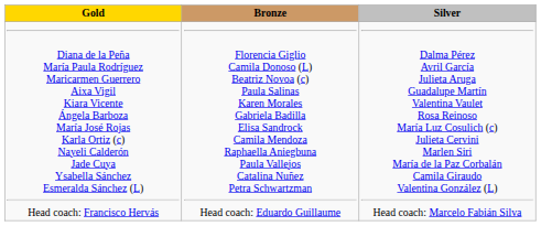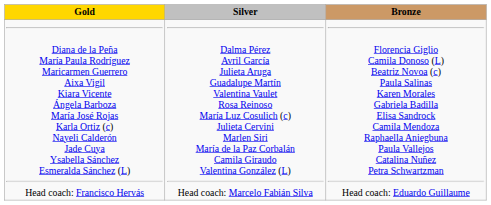columns swapped: Silver <-> Bronze
